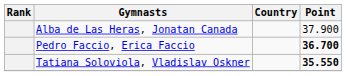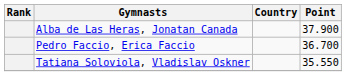Pedro Faccio, Erica Faccio | Point: bold -> normal
Tatiana Soloviola, Vladislav Oskner | Point: bold -> normal
